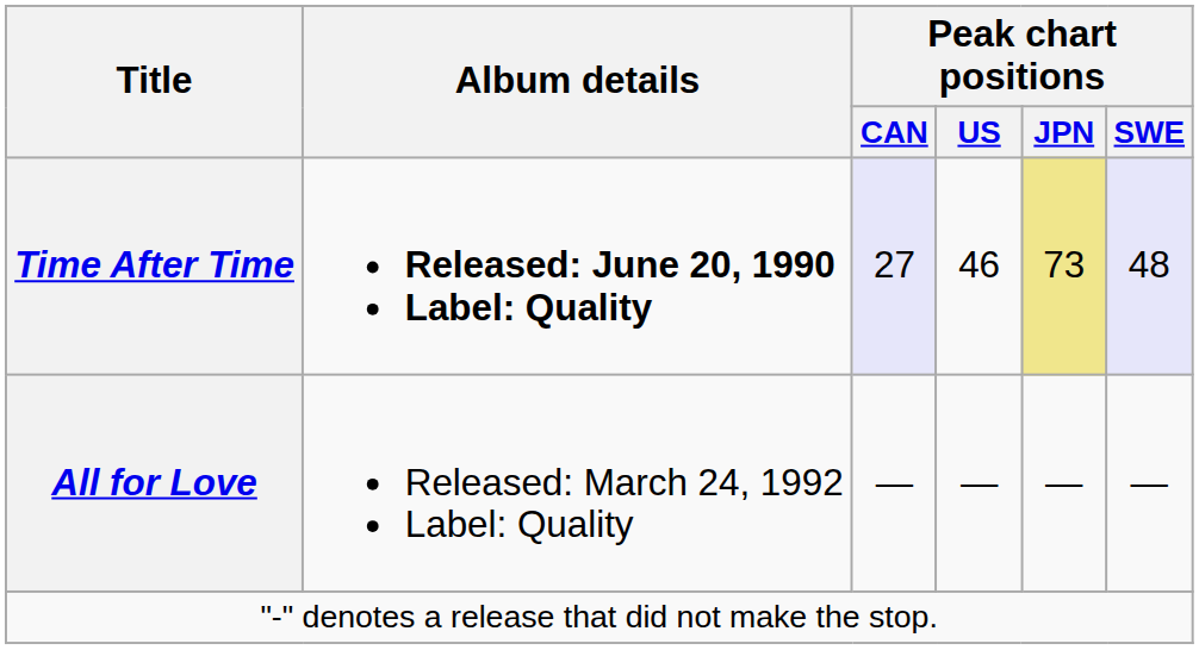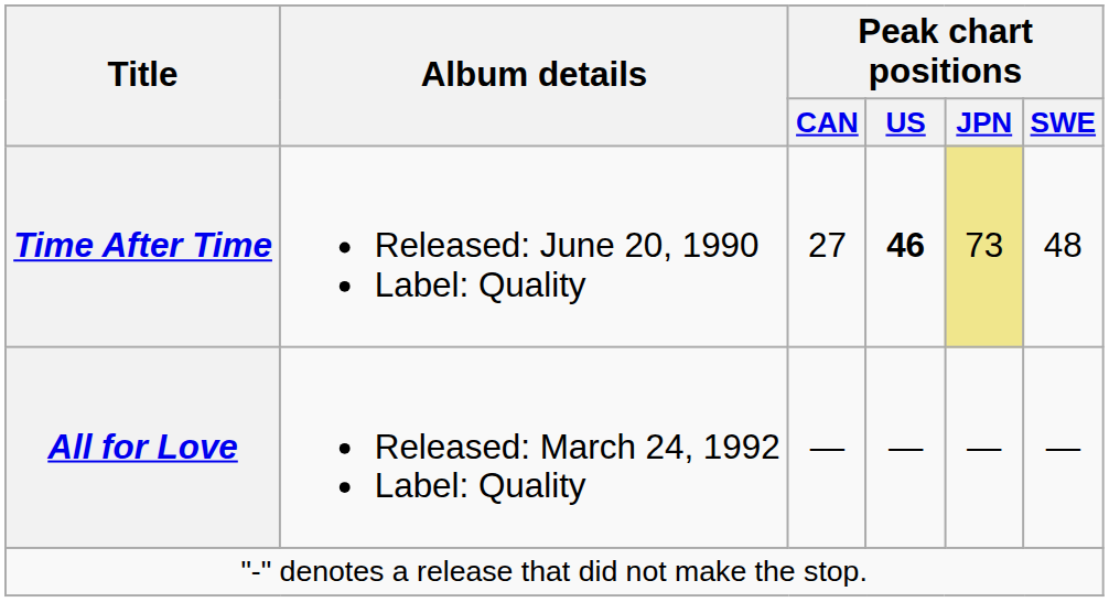Time After Time | Album details: bold -> normal
Time After Time | Peak chart positions / CAN: lavender background -> no background
Time After Time | Peak chart positions / US: normal -> bold
Time After Time | Peak chart positions / SWE: lavender background -> no background
